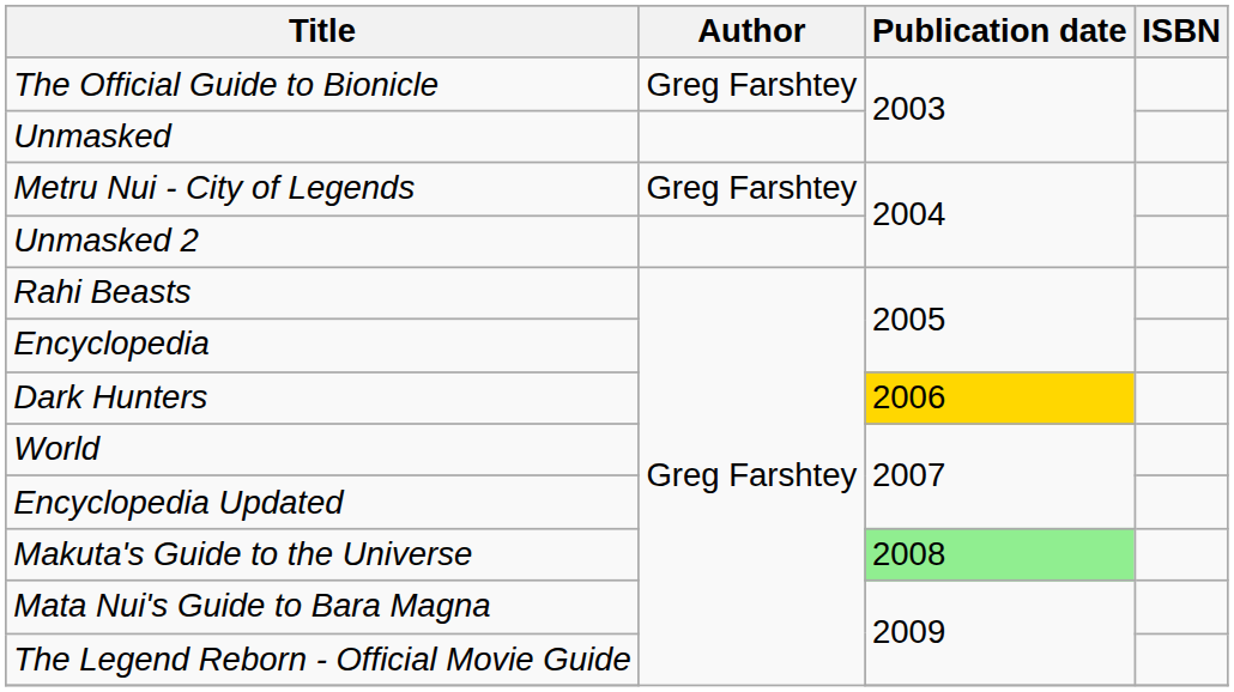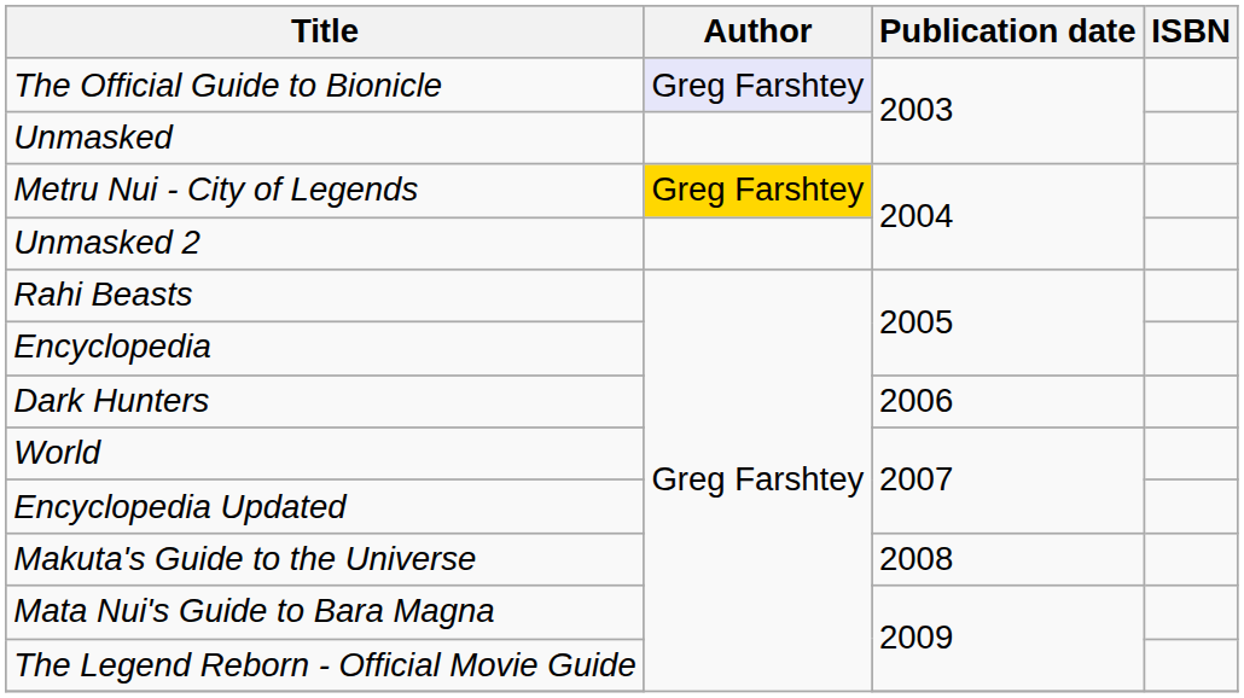The Official Guide to Bionicle | Author: no background -> lavender background
Metru Nui - City of Legends | Author: no background -> gold background
Dark Hunters | Publication date: gold background -> no background
Makuta's Guide to the Universe | Publication date: lightgreen background -> no background
